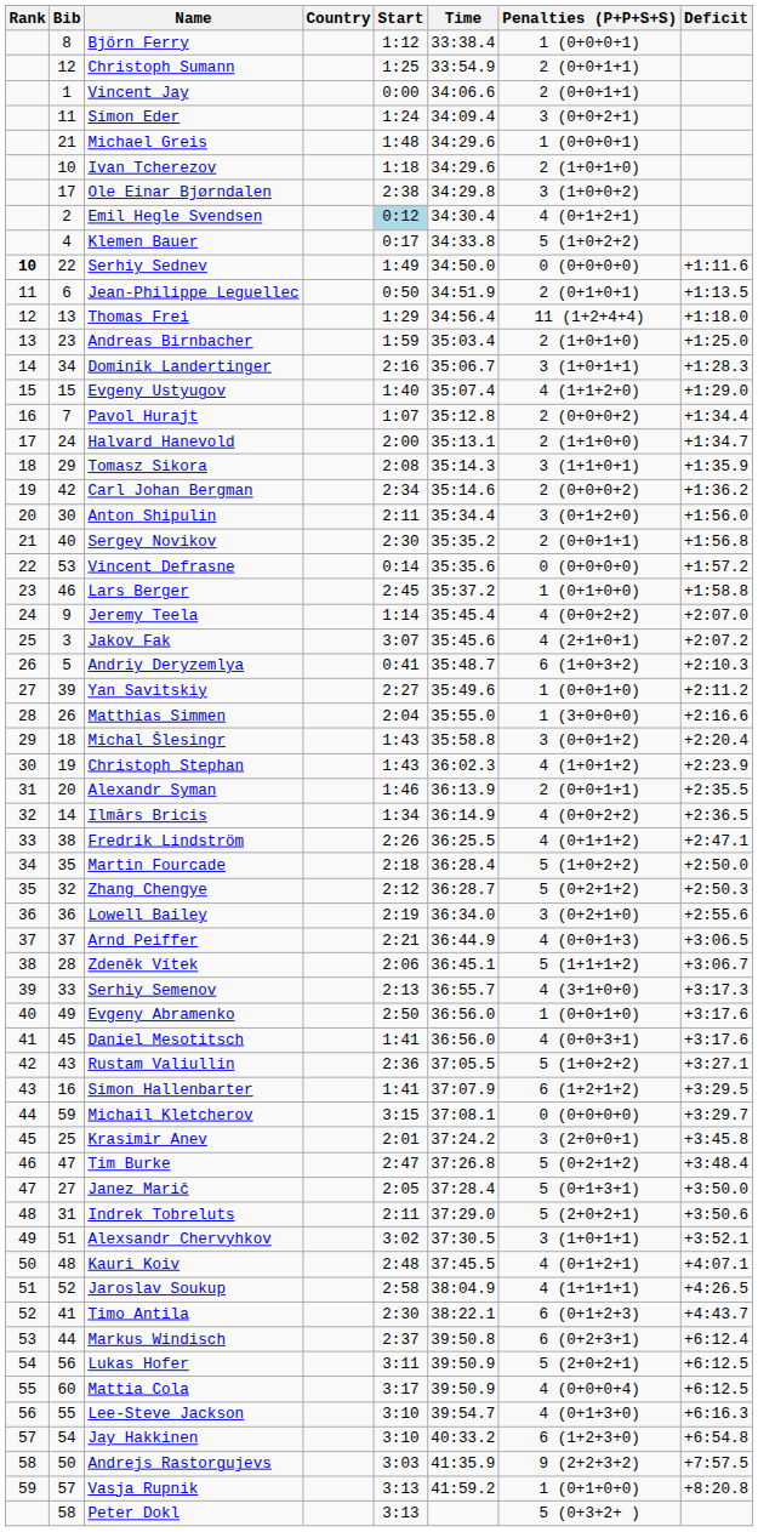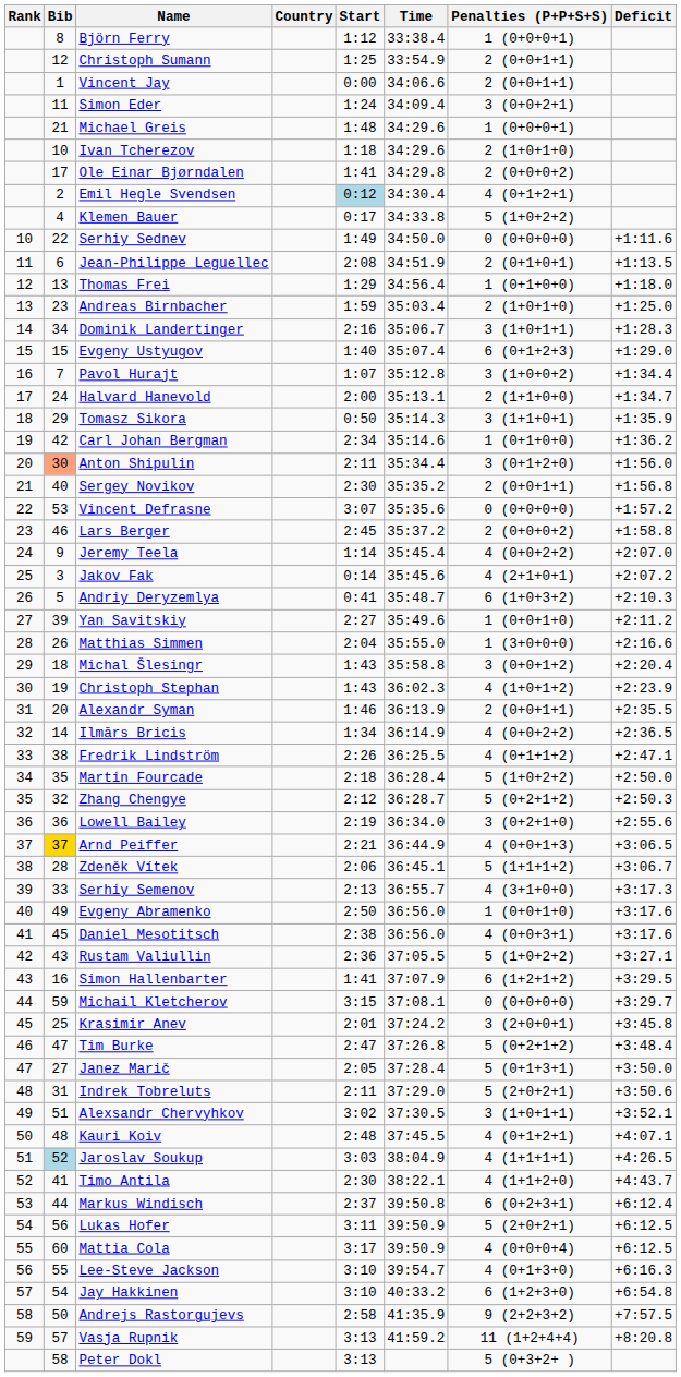Ole Einar Bjørndalen | Start: 2:38 -> 1:41
Ole Einar Bjørndalen | Penalties (P+P+S+S): 3 (1+0+0+2) -> 2 (0+0+0+2)
Serhiy Sednev | Rank: bold -> normal
Jean-Philippe Leguellec | Start: 0:50 -> 2:08
Thomas Frei | Penalties (P+P+S+S): 11 (1+2+4+4) -> 1 (0+1+0+0)
Evgeny Ustyugov | Penalties (P+P+S+S): 4 (1+1+2+0) -> 6 (0+1+2+3)
Pavol Hurajt | Penalties (P+P+S+S): 2 (0+0+0+2) -> 3 (1+0+0+2)
Tomasz Sikora | Start: 2:08 -> 0:50
Carl Johan Bergman | Penalties (P+P+S+S): 2 (0+0+0+2) -> 1 (0+1+0+0)
Anton Shipulin | Bib: no background -> lightsalmon background
Vincent Defrasne | Start: 0:14 -> 3:07
Lars Berger | Penalties (P+P+S+S): 1 (0+1+0+0) -> 2 (0+0+0+2)
Jakov Fak | Start: 3:07 -> 0:14
Arnd Peiffer | Bib: no background -> gold background
Daniel Mesotitsch | Start: 1:41 -> 2:38
Jaroslav Soukup | Bib: no background -> lightblue background
Jaroslav Soukup | Start: 2:58 -> 3:03
Timo Antila | Penalties (P+P+S+S): 6 (0+1+2+3) -> 4 (1+1+2+0)
Andrejs Rastorgujevs | Start: 3:03 -> 2:58
Vasja Rupnik | Penalties (P+P+S+S): 1 (0+1+0+0) -> 11 (1+2+4+4)
